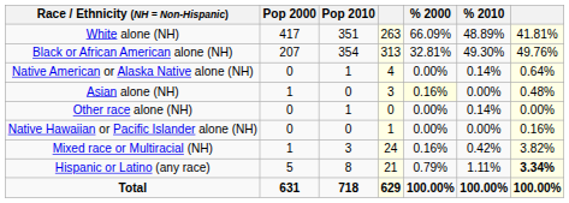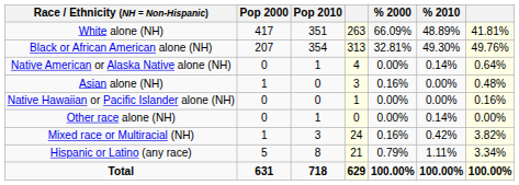Asian alone (NH) | % 2000: lightyellow background -> no background
rows swapped: Native Hawaiian or Pacific Islander alone (NH) <-> Other race alone (NH)
Hispanic or Latino (any race) | column 7: bold -> normal
